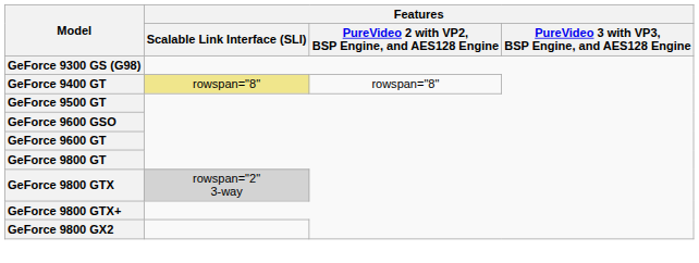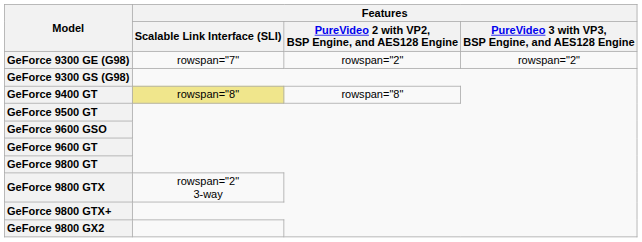+ row: GeForce 9300 GE (G98) | rowspan="7" | rowspan="2" | rowspan="2"
GeForce 9800 GTX | Features / Scalable Link Interface (SLI): lightgrey background -> no background
